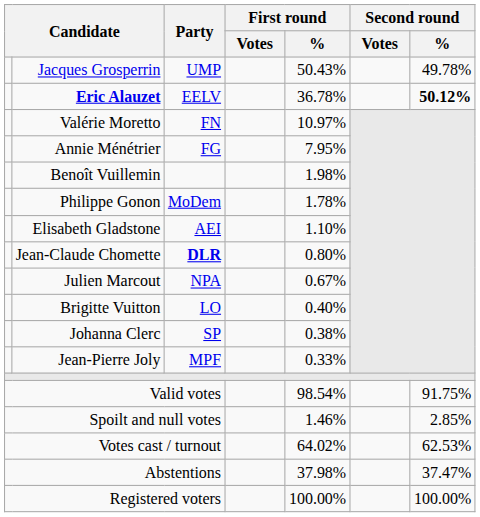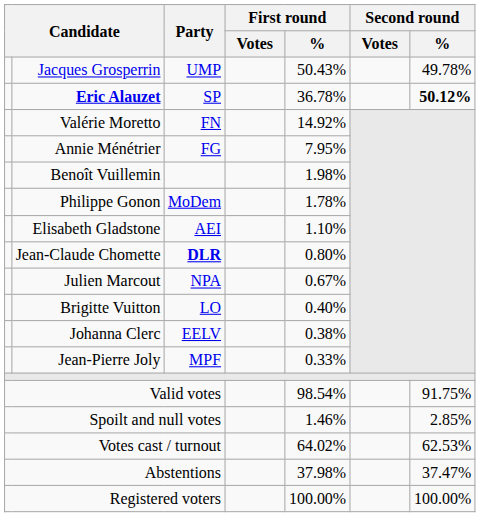Eric Alauzet | Party: EELV -> SP
Valérie Moretto | First round / %: 10.97% -> 14.92%
Johanna Clerc | Party: SP -> EELV
